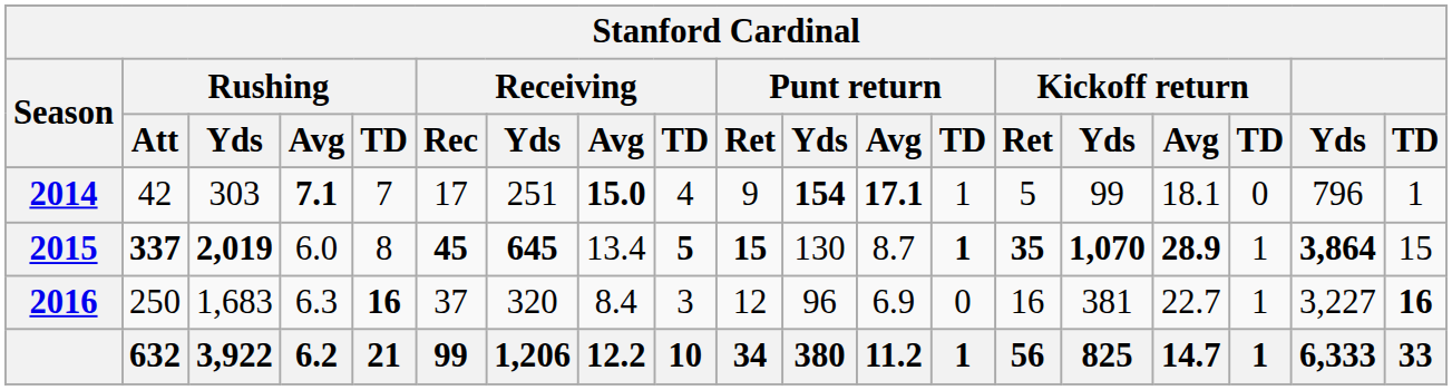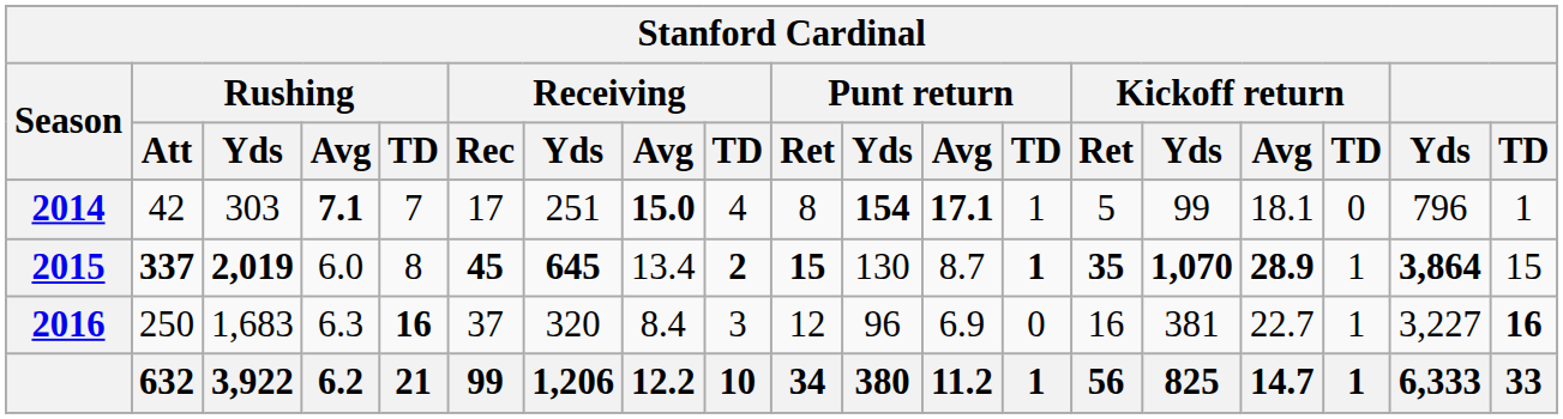2014 | Punt return / Ret: 9 -> 8
2015 | Receiving / TD: 5 -> 2
